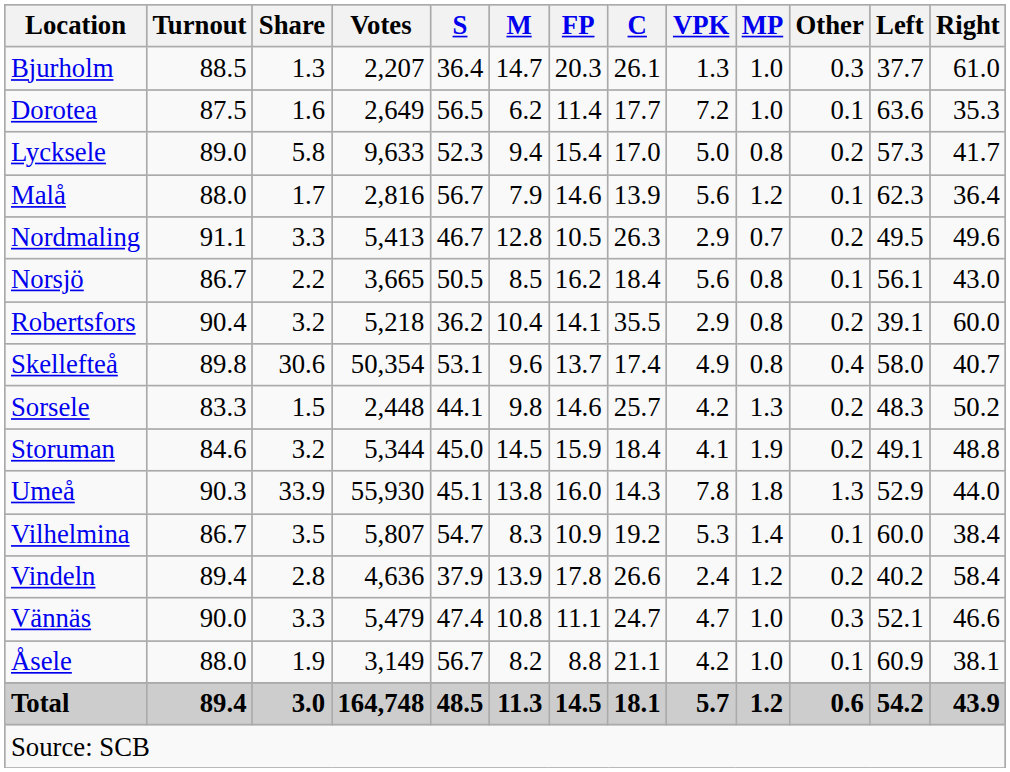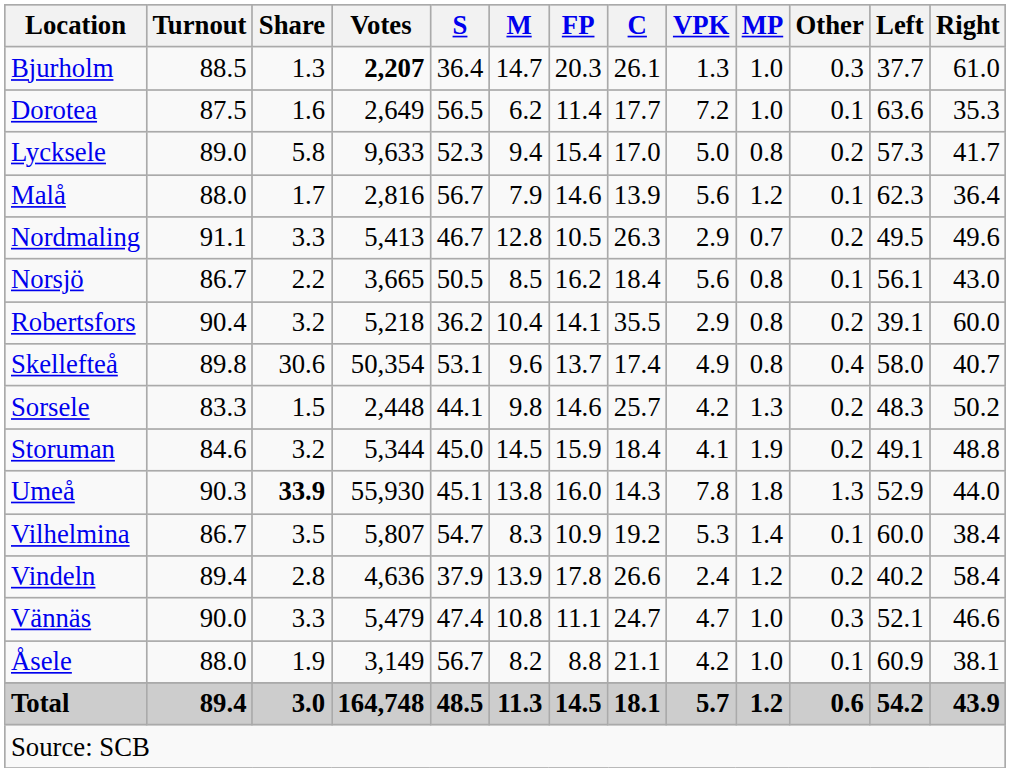Bjurholm | Votes: normal -> bold
Umeå | Share: normal -> bold
